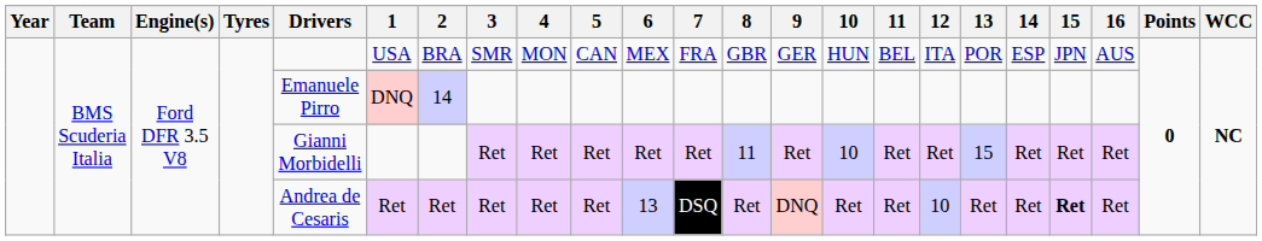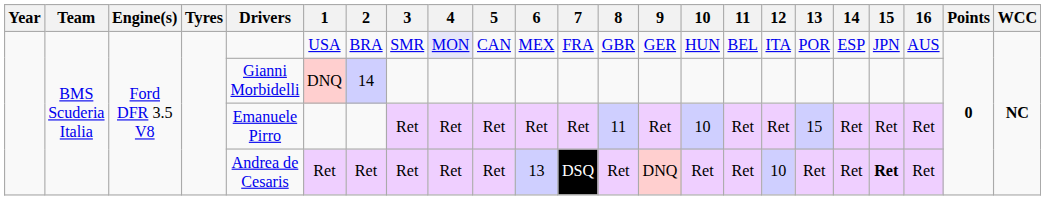row 2 | 4: no background -> lavender background
row 3 | Drivers: Emanuele Pirro -> Gianni Morbidelli
row 4 | Drivers: Gianni Morbidelli -> Emanuele Pirro
